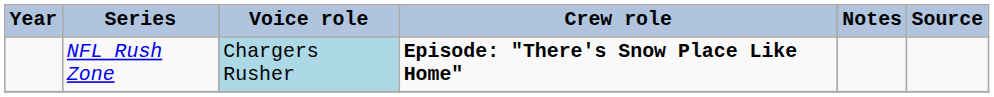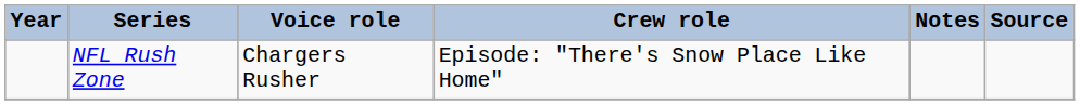NFL Rush Zone | Voice role: lightblue background -> no background
NFL Rush Zone | Crew role: bold -> normal
